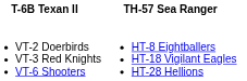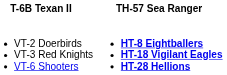VT-2 Doerbirds VT-3 Red Knights VT-6 Shooters | TH-57 Sea Ranger: normal -> bold
